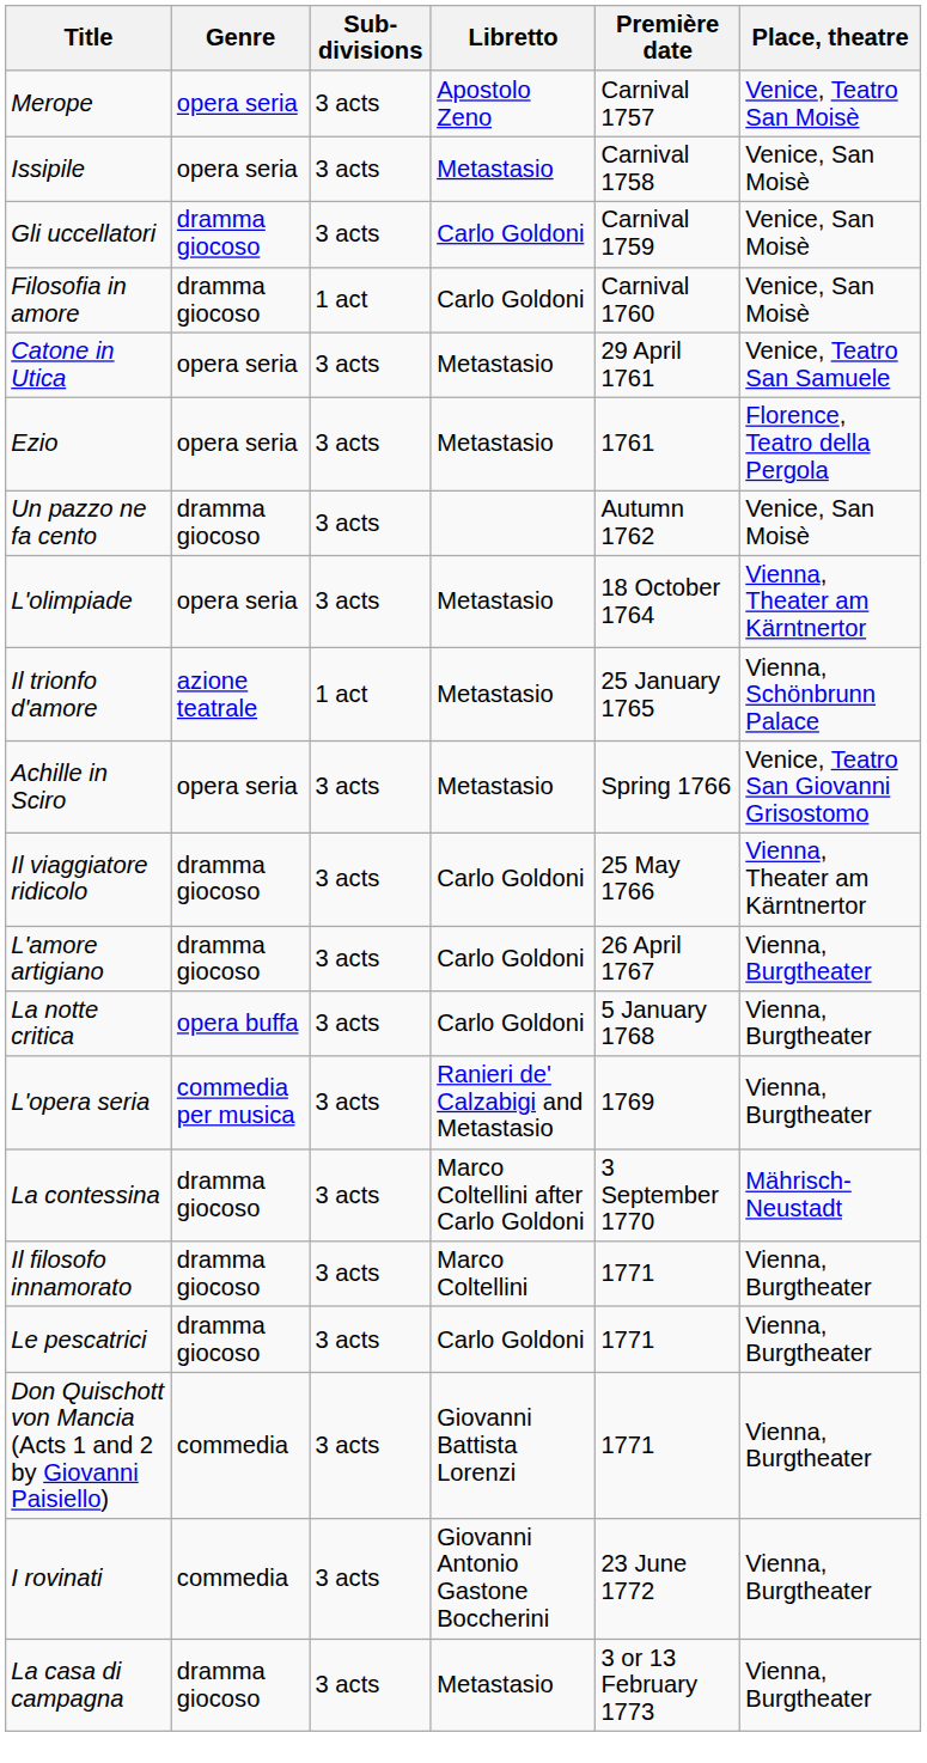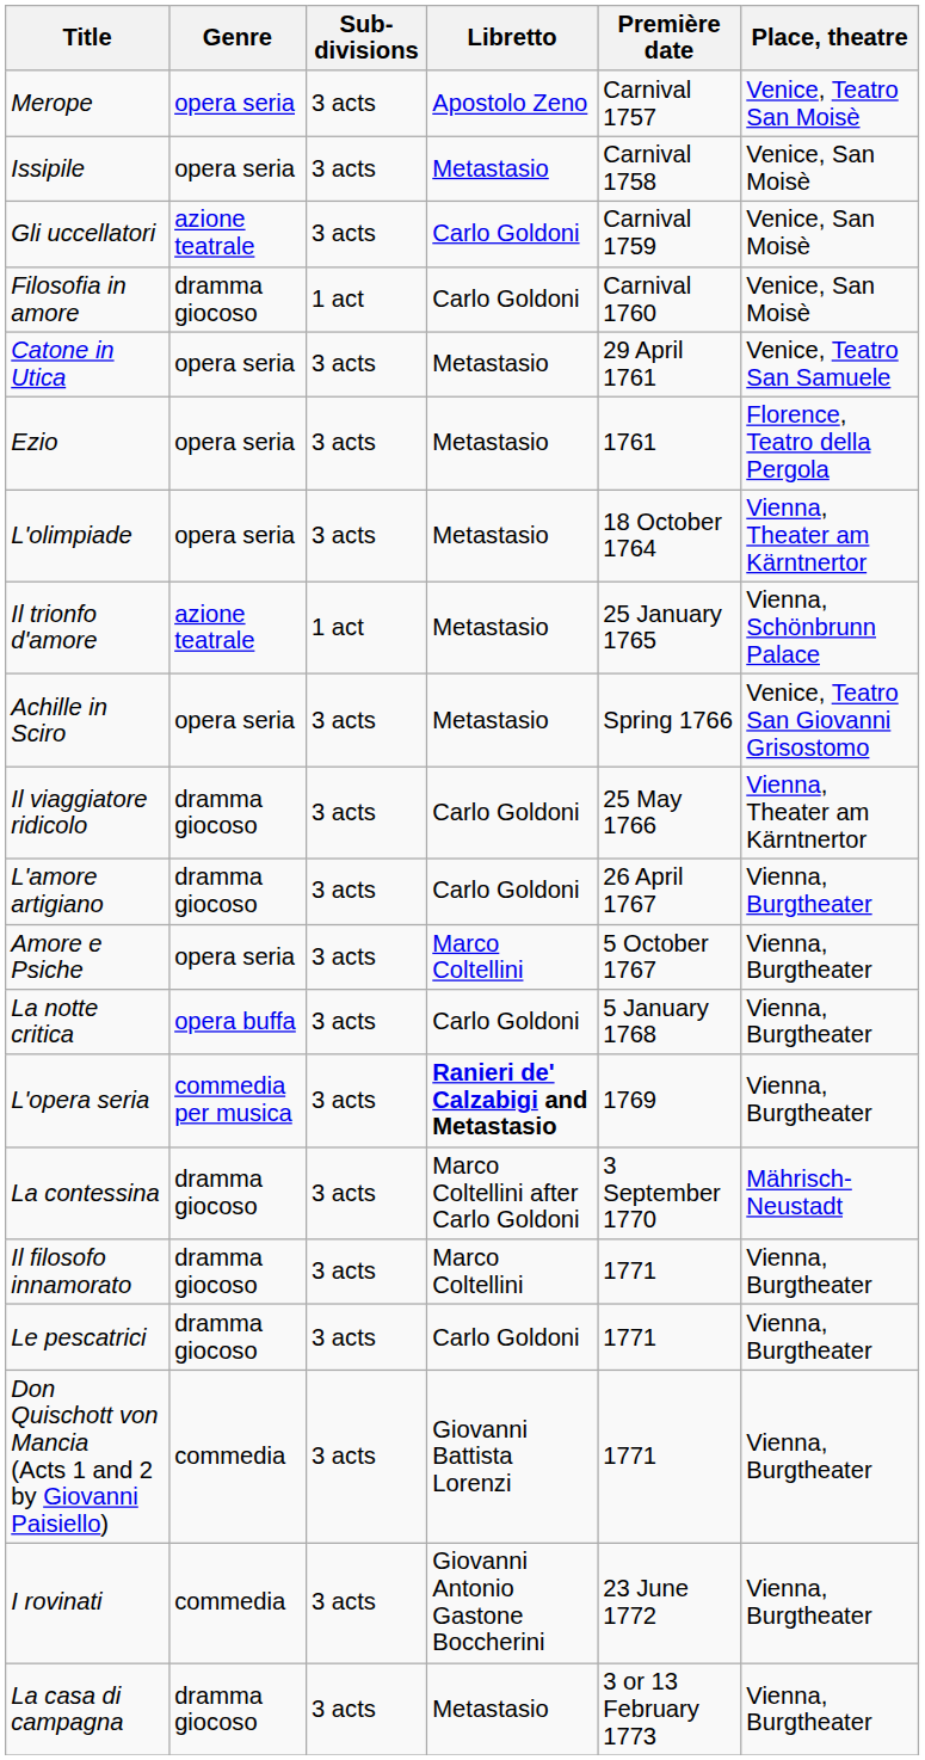Gli uccellatori | Genre: dramma giocoso -> azione teatrale
- row: Un pazzo ne fa cento | dramma giocoso | 3 acts | Autumn 1762 | Venice, San Moisè
+ row: Amore e Psiche | opera seria | 3 acts | Marco Coltellini | 5 October 1767 | Vienna, Burgtheater
L'opera seria | Libretto: normal -> bold
